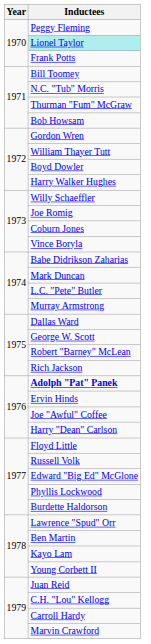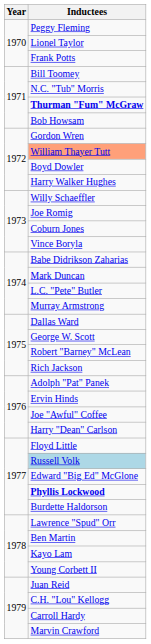Lionel Taylor | column 2: paleturquoise background -> no background
Thurman "Fum" McGraw | column 2: normal -> bold
William Thayer Tutt | column 2: no background -> lightsalmon background
Adolph "Pat" Panek | column 2: bold -> normal
Russell Volk | column 2: no background -> lightblue background
Phyllis Lockwood | column 2: normal -> bold
